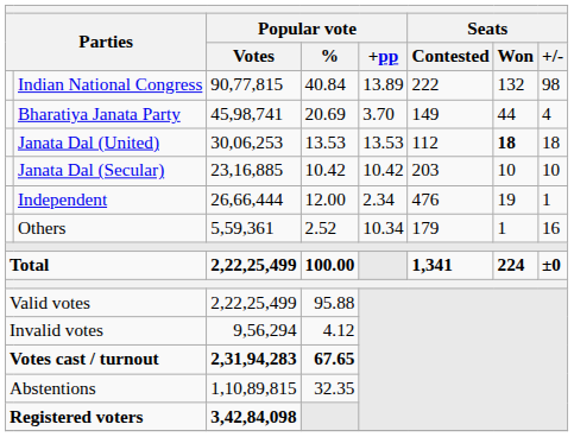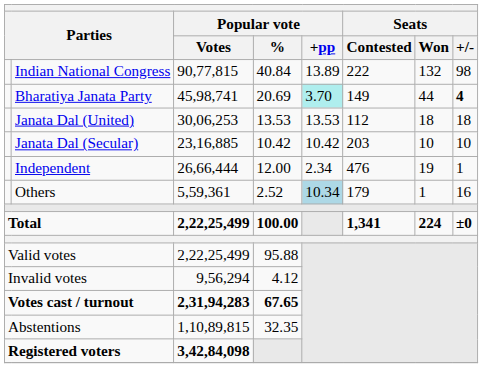Bharatiya Janata Party | Popular vote / +pp: no background -> paleturquoise background
Bharatiya Janata Party | Seats / +/-: normal -> bold
Janata Dal (United) | Seats / Won: bold -> normal
Others | Popular vote / +pp: no background -> lightblue background
